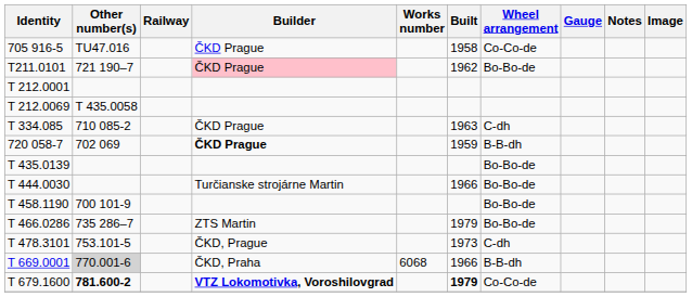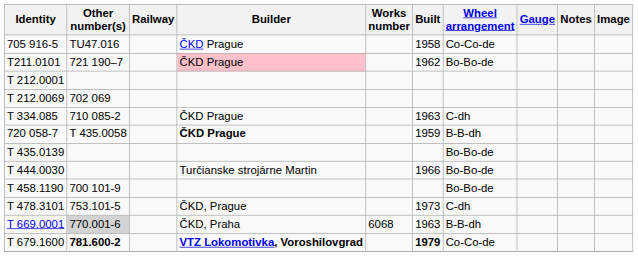T 212.0069 | Other number(s): T 435.0058 -> 702 069
720 058-7 | Other number(s): 702 069 -> T 435.0058
- row: T 466.0286 | 735 286–7 | ZTS Martin | 1979 | Bo-Bo-de
T 669.0001 | Built: 1966 -> 1963
